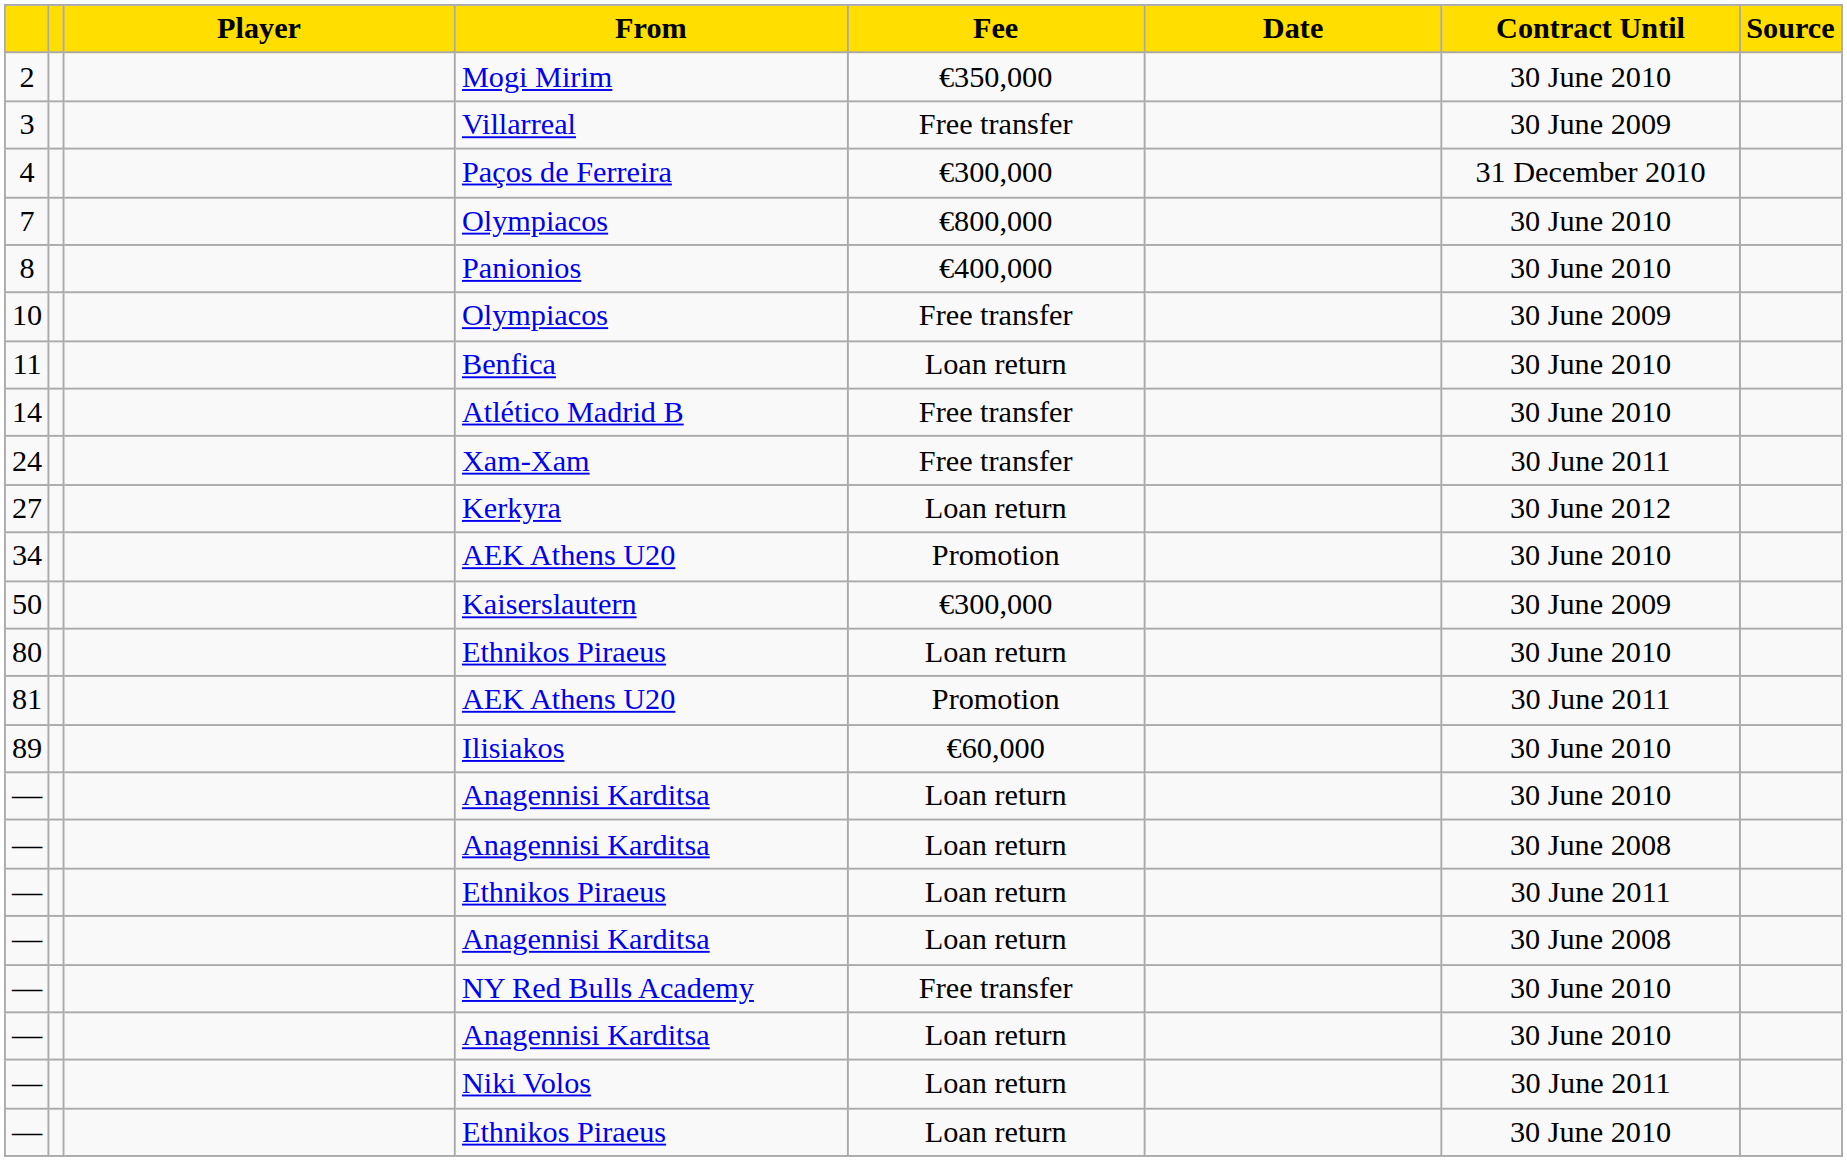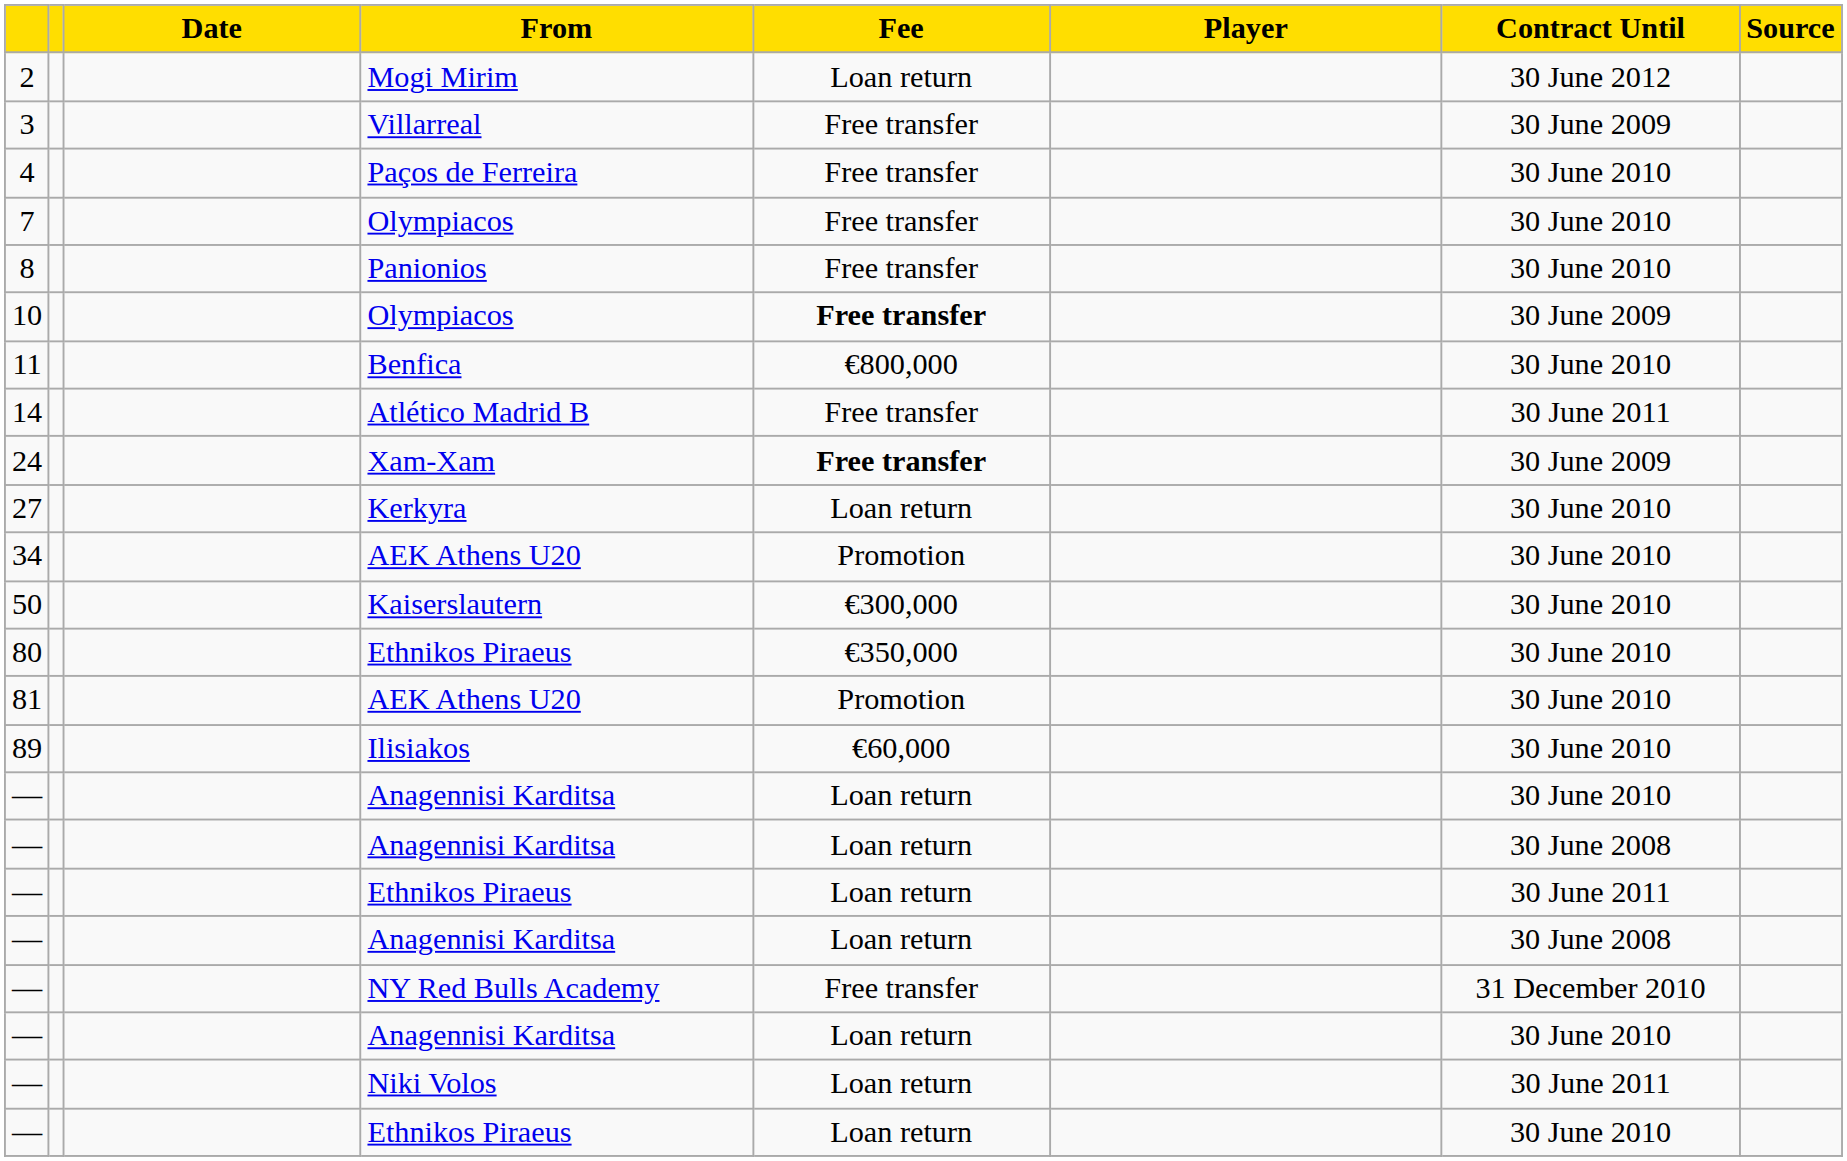columns swapped: Player <-> Date
2 | Fee: €350,000 -> Loan return
2 | Contract Until: 30 June 2010 -> 30 June 2012
4 | Fee: €300,000 -> Free transfer
4 | Contract Until: 31 December 2010 -> 30 June 2010
7 | Fee: €800,000 -> Free transfer
8 | Fee: €400,000 -> Free transfer
10 | Fee: normal -> bold
11 | Fee: Loan return -> €800,000
14 | Contract Until: 30 June 2010 -> 30 June 2011
24 | Fee: normal -> bold
24 | Contract Until: 30 June 2011 -> 30 June 2009
27 | Contract Until: 30 June 2012 -> 30 June 2010
50 | Contract Until: 30 June 2009 -> 30 June 2010
80 | Fee: Loan return -> €350,000
81 | Contract Until: 30 June 2011 -> 30 June 2010
— / NY Red Bulls Academy | Contract Until: 30 June 2010 -> 31 December 2010
